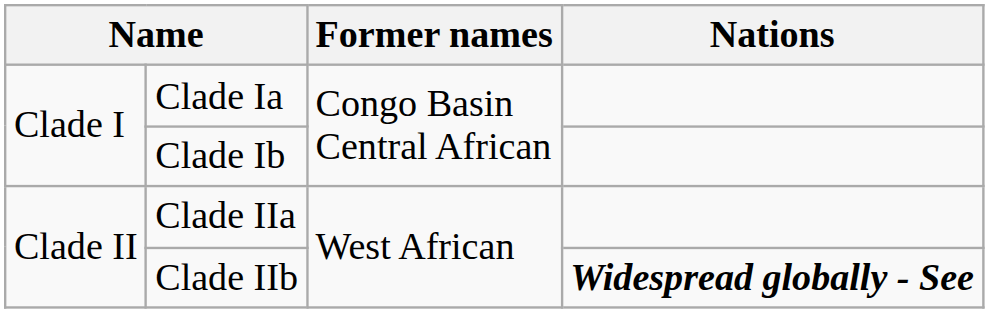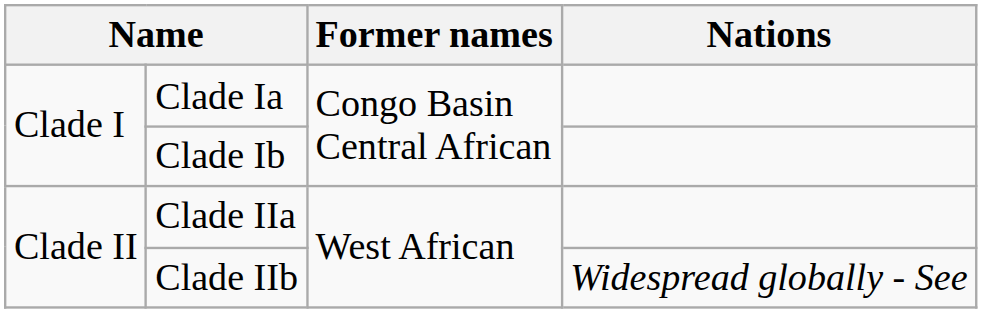Clade IIb | Nations: bold -> normal
